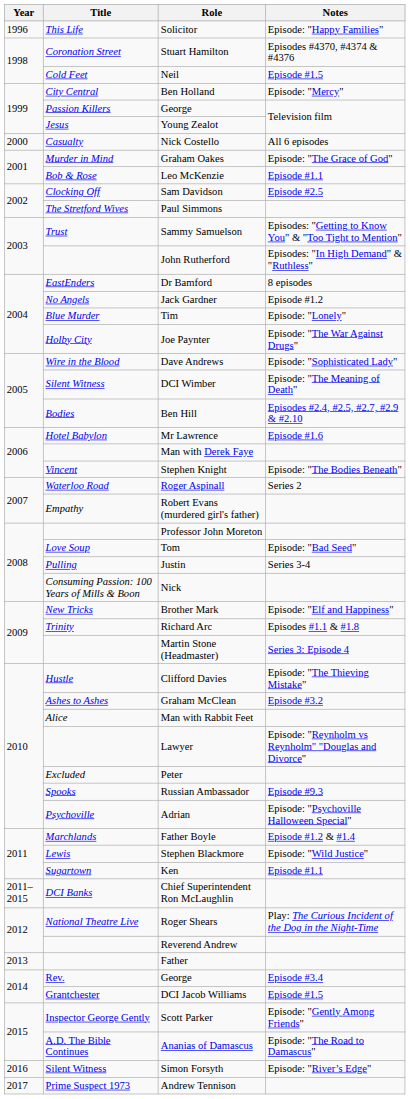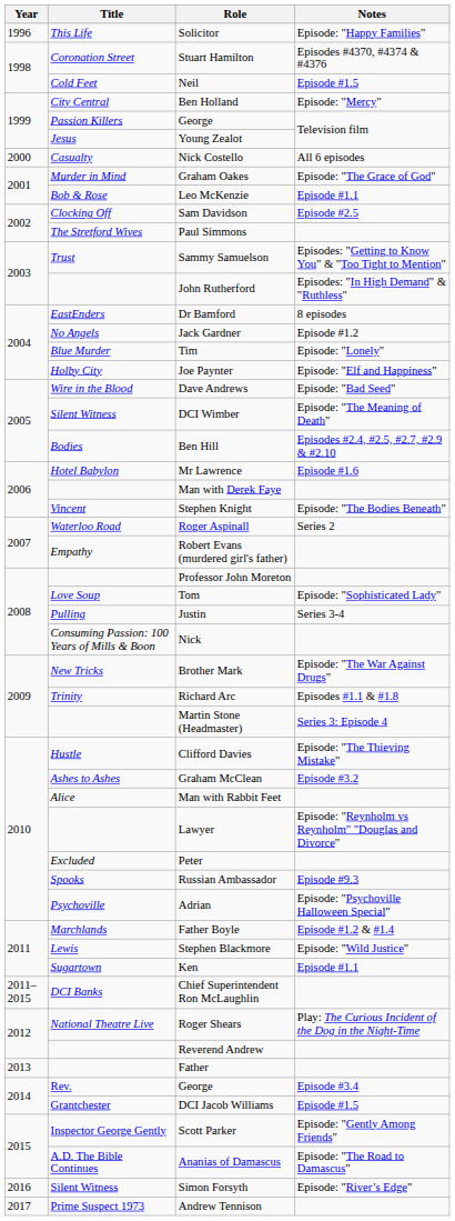Joe Paynter | Notes: Episode: "The War Against Drugs" -> Episode: "Elf and Happiness"
Dave Andrews | Notes: Episode: "Sophisticated Lady" -> Episode: "Bad Seed"
Tom | Notes: Episode: "Bad Seed" -> Episode: "Sophisticated Lady"
Brother Mark | Notes: Episode: "Elf and Happiness" -> Episode: "The War Against Drugs"
